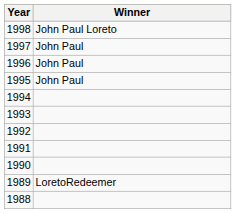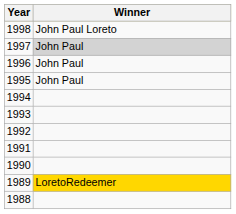1997 | Winner: no background -> lightgrey background
1989 | Winner: no background -> gold background
